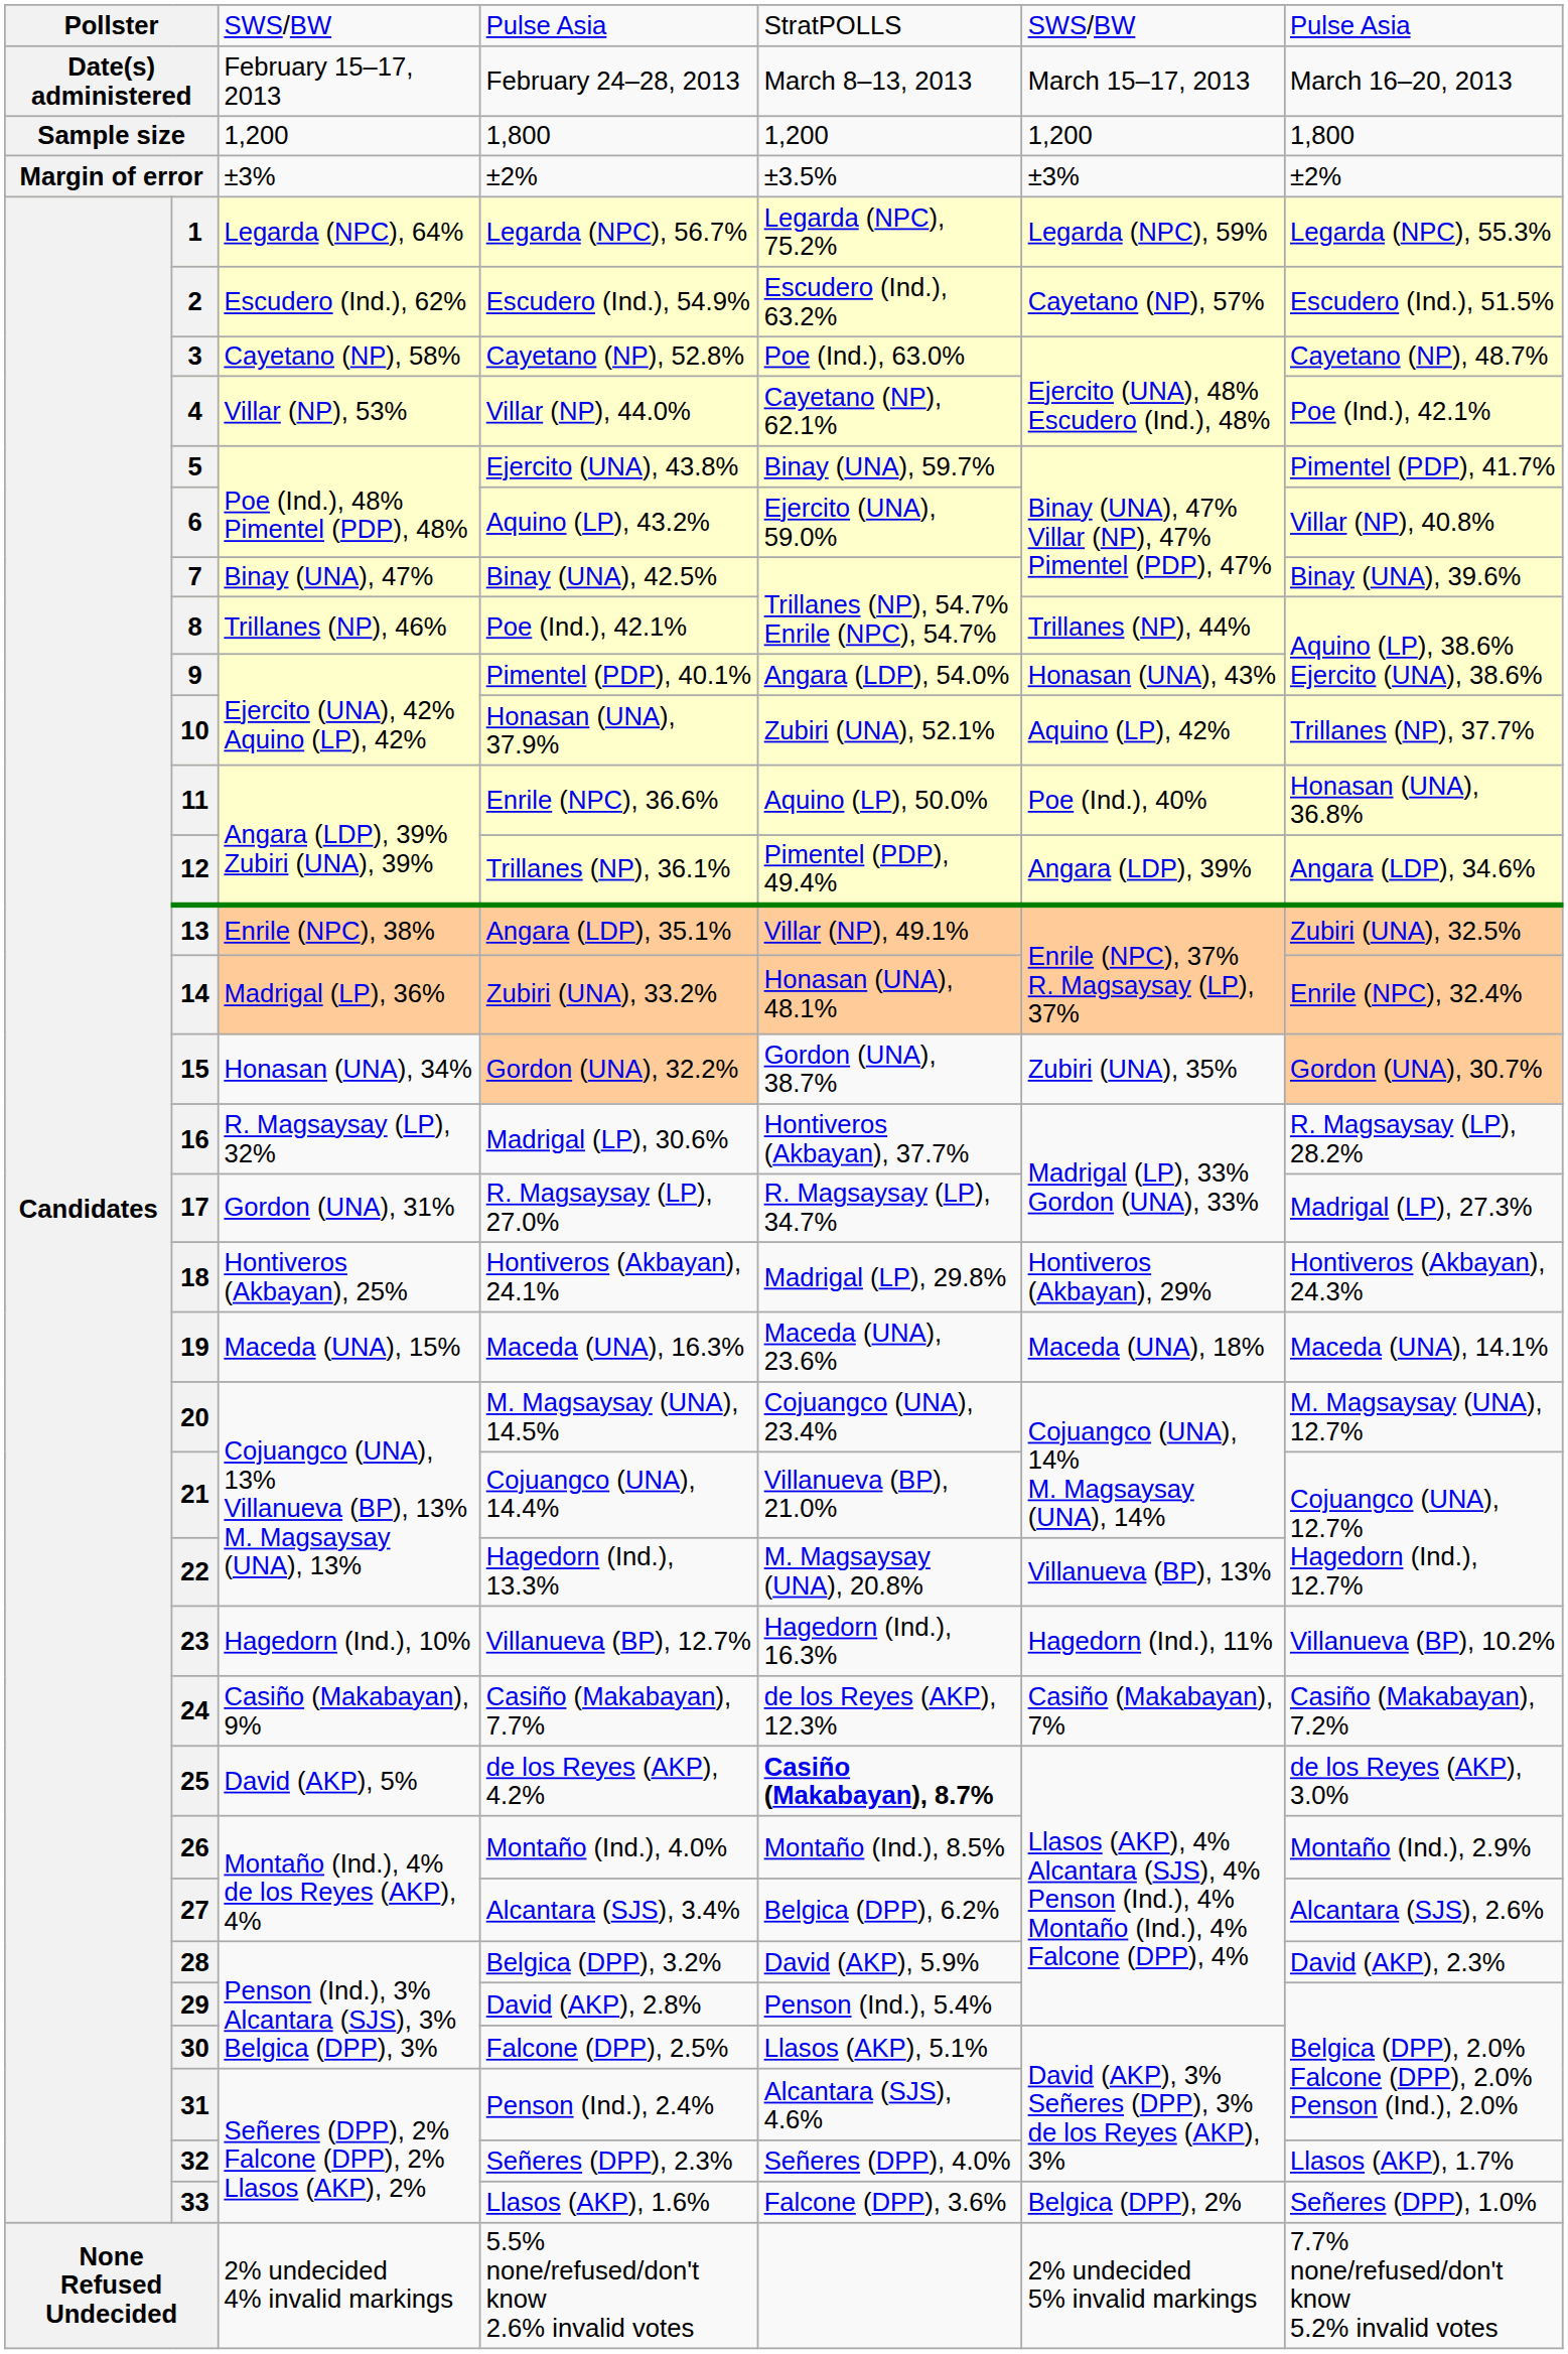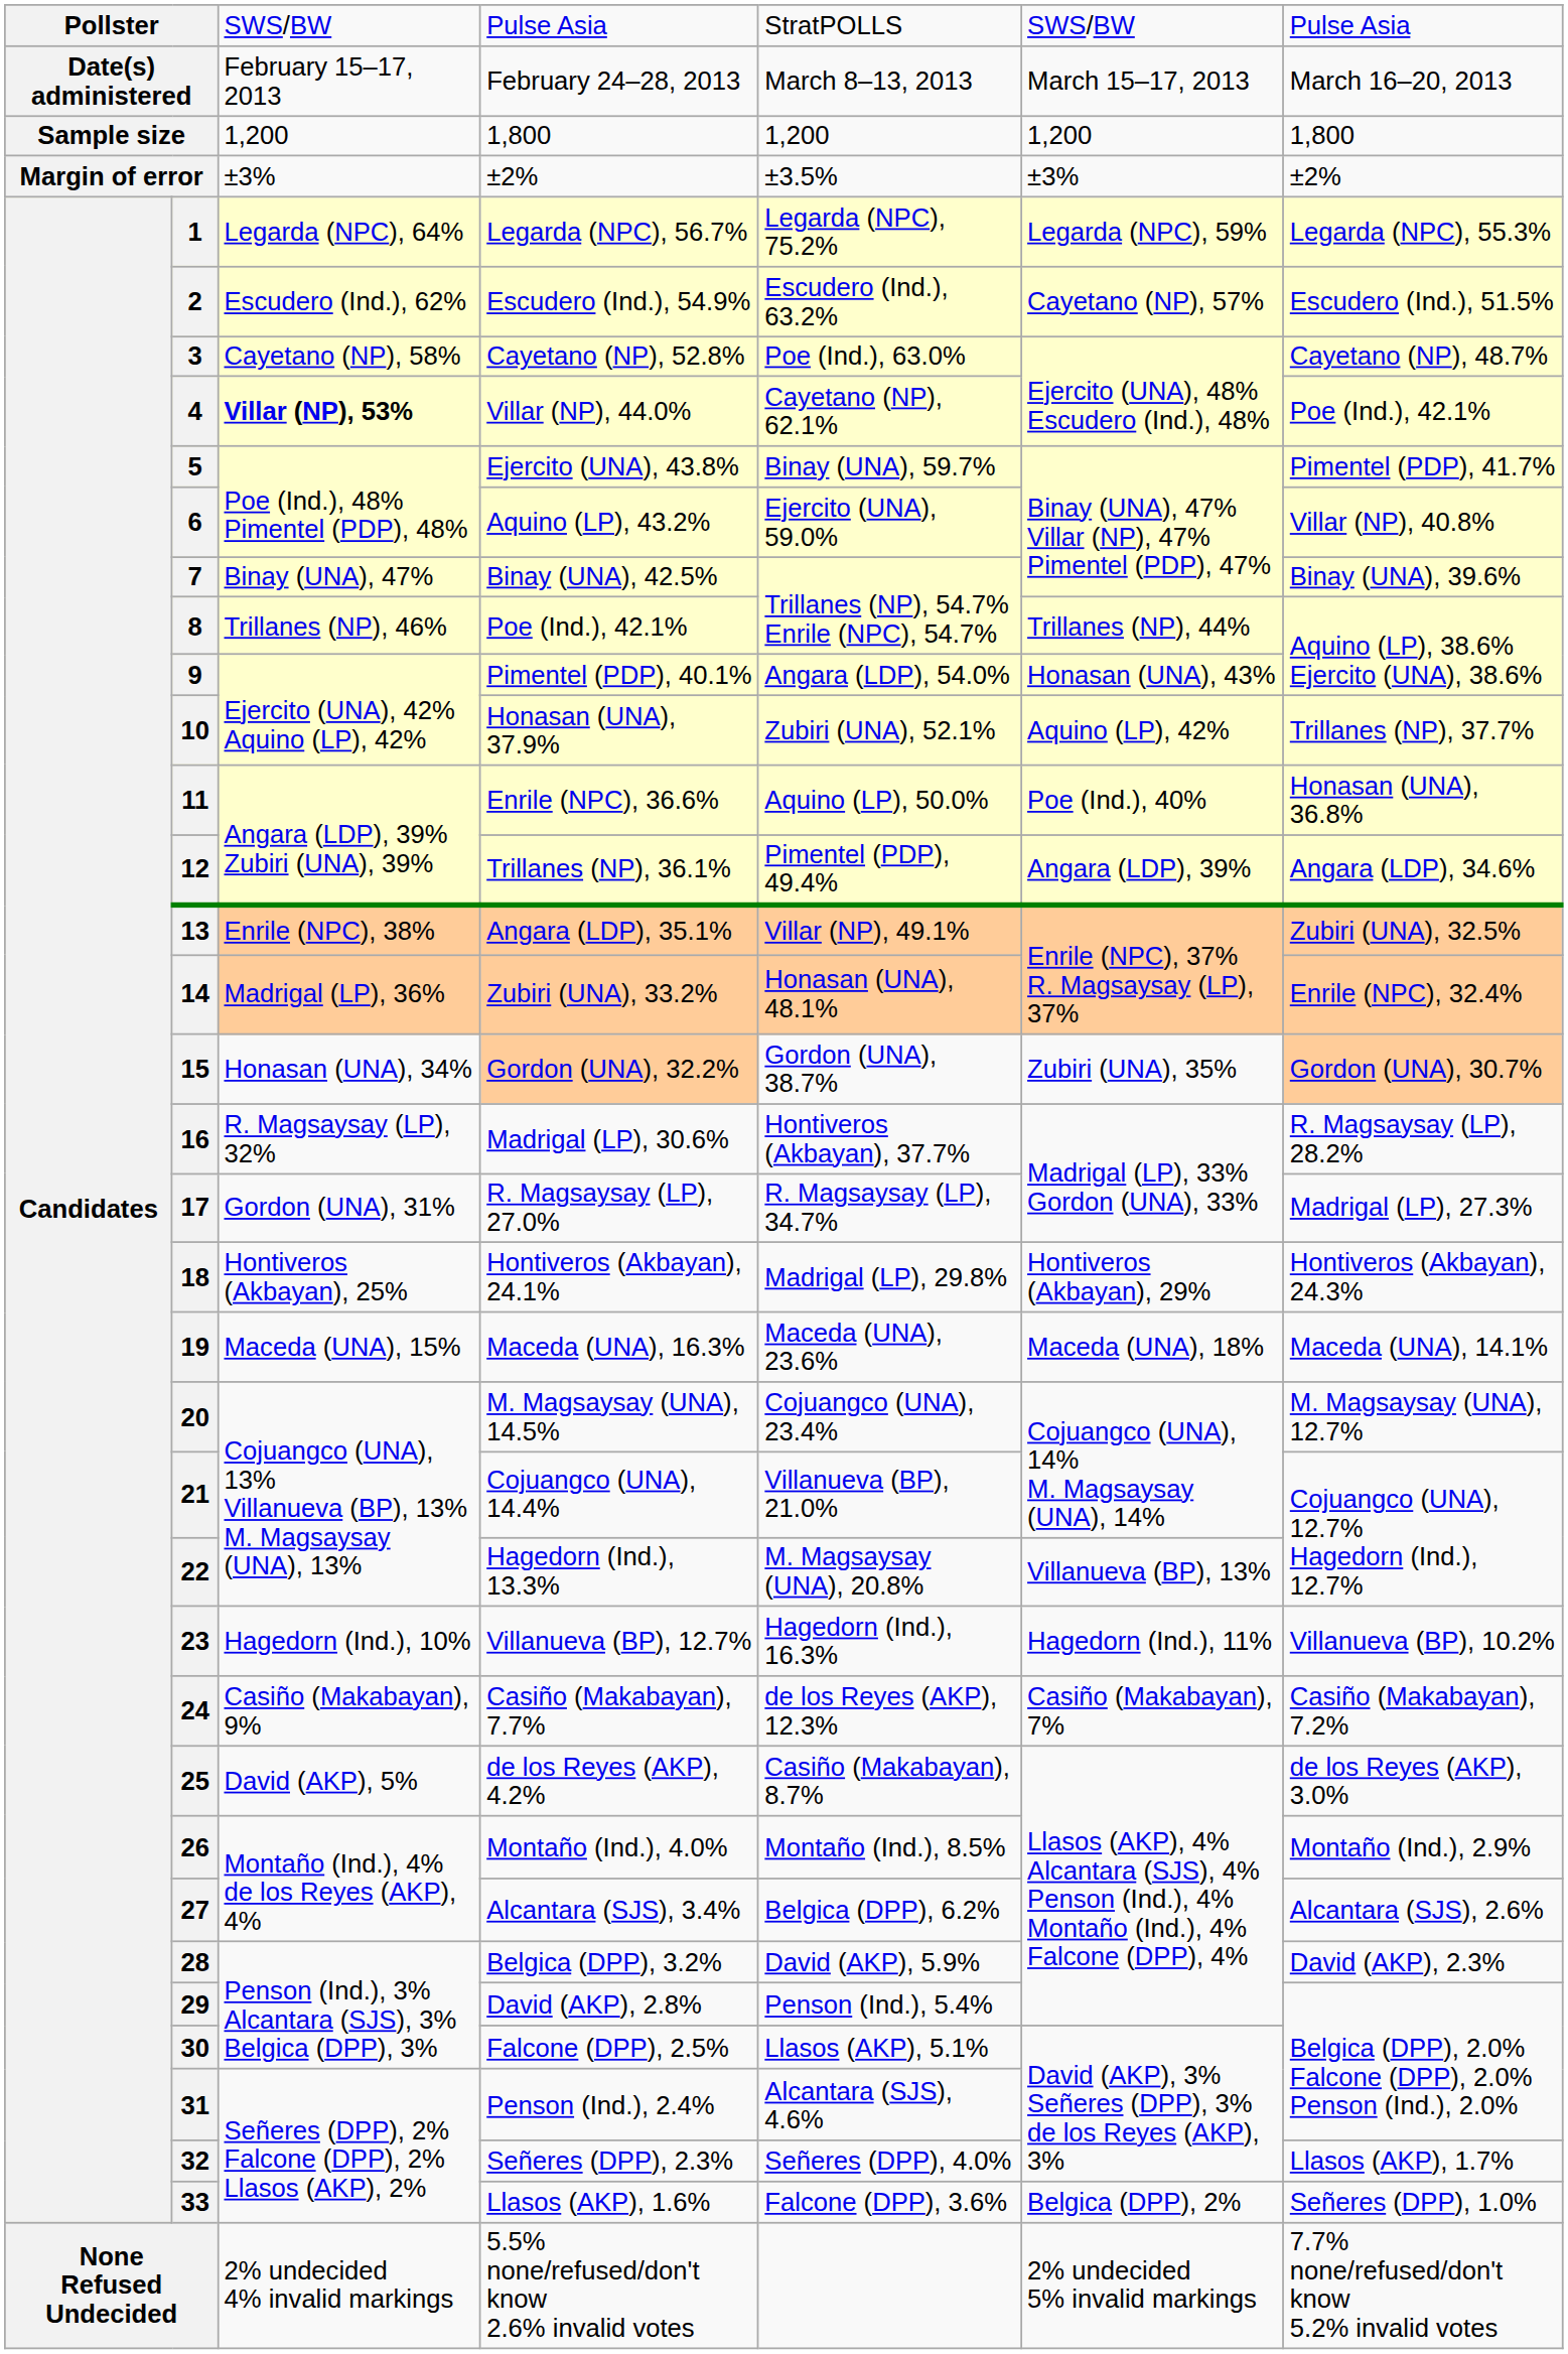4 | column 3: normal -> bold
25 | column 5: bold -> normal
